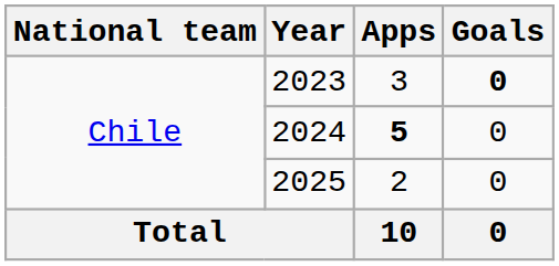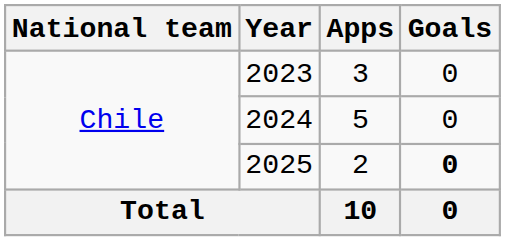2023 | Goals: bold -> normal
2024 | Apps: bold -> normal
2025 | Goals: normal -> bold
